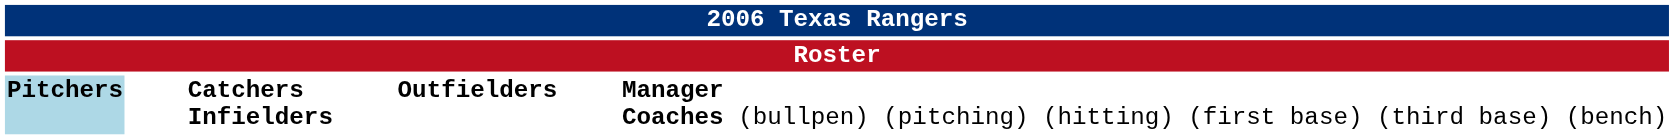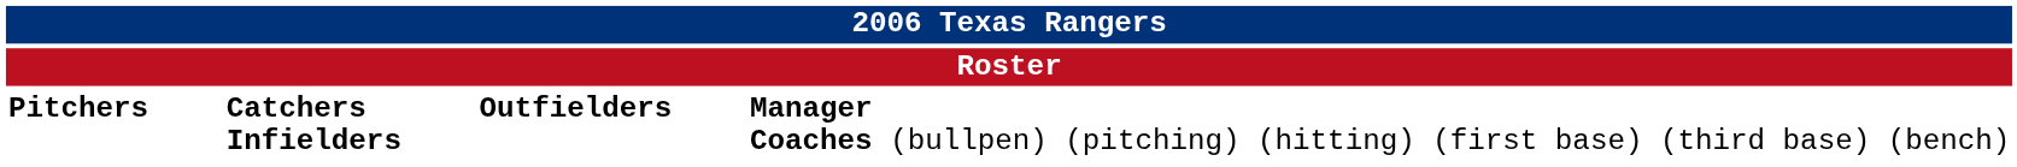Pitchers | column 1: lightblue background -> no background
